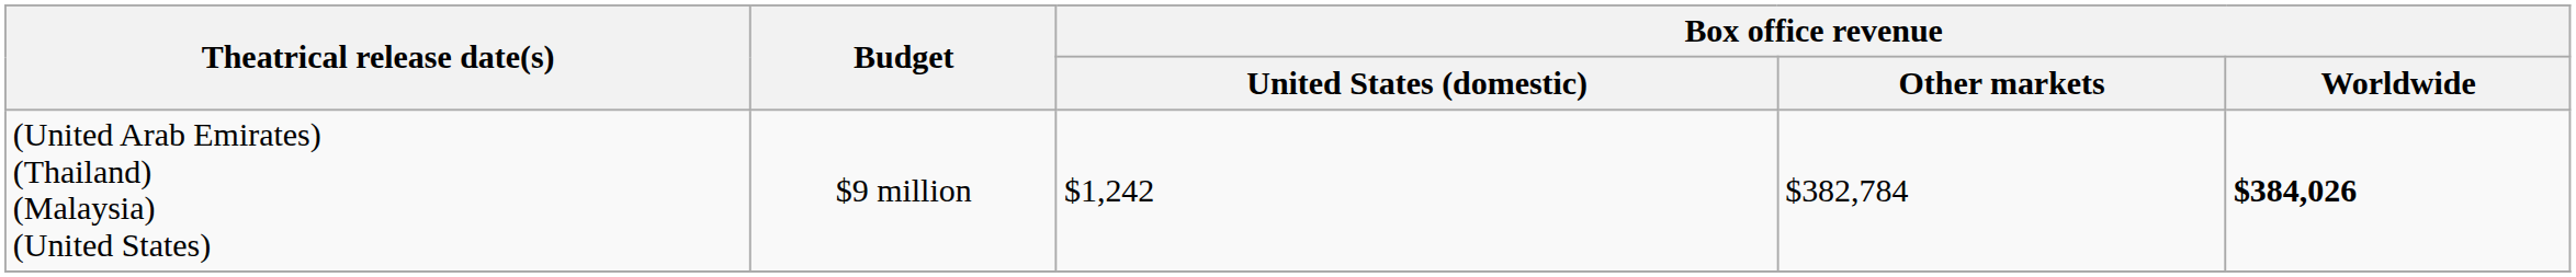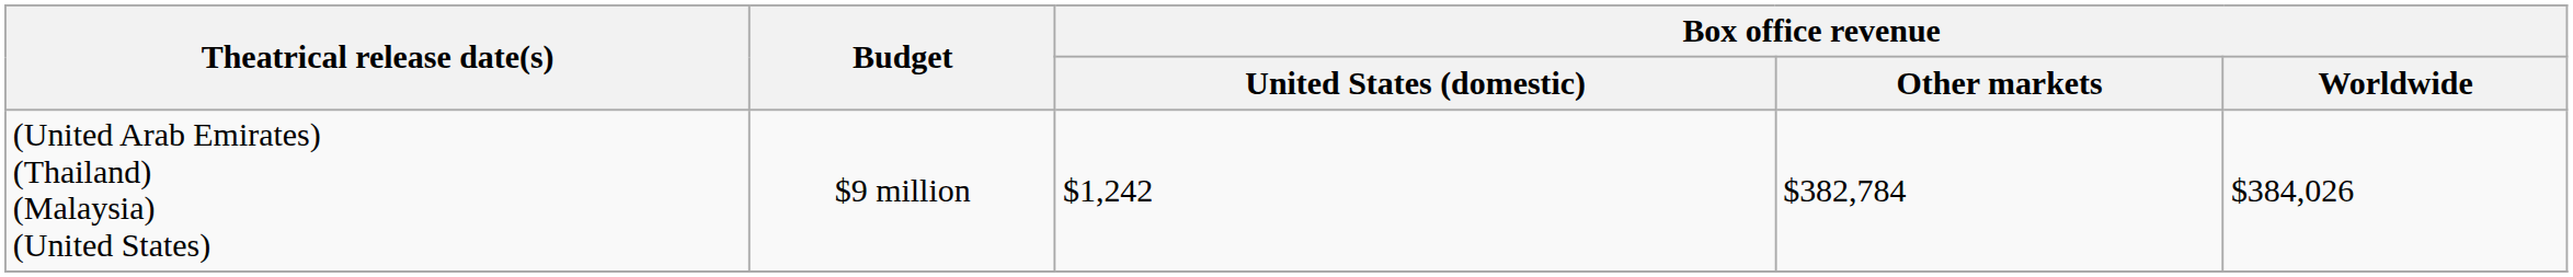(United Arab Emirates) (Thailand) (Malaysia) (United States) | Box office revenue / Worldwide: bold -> normal
